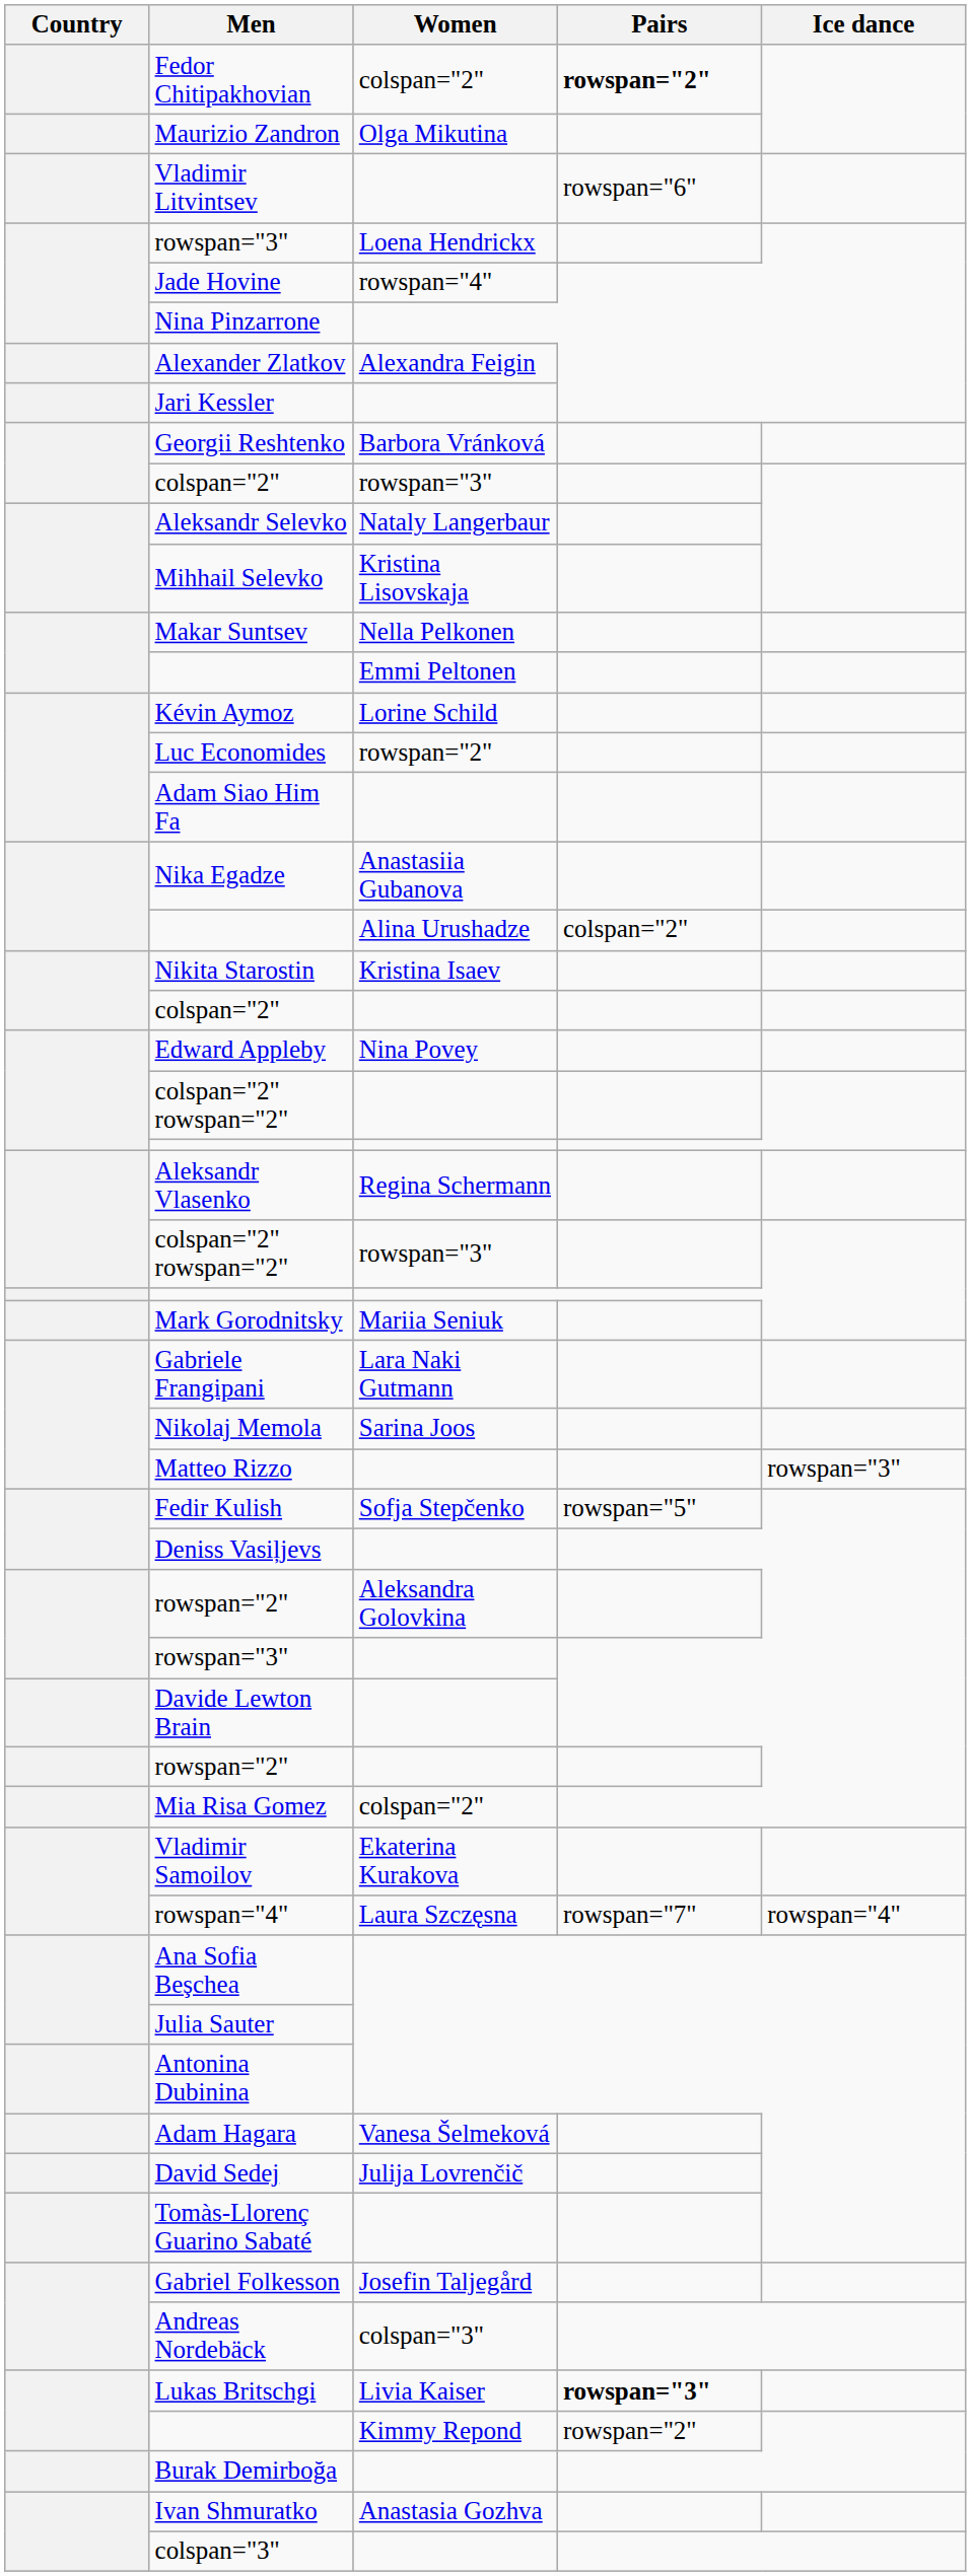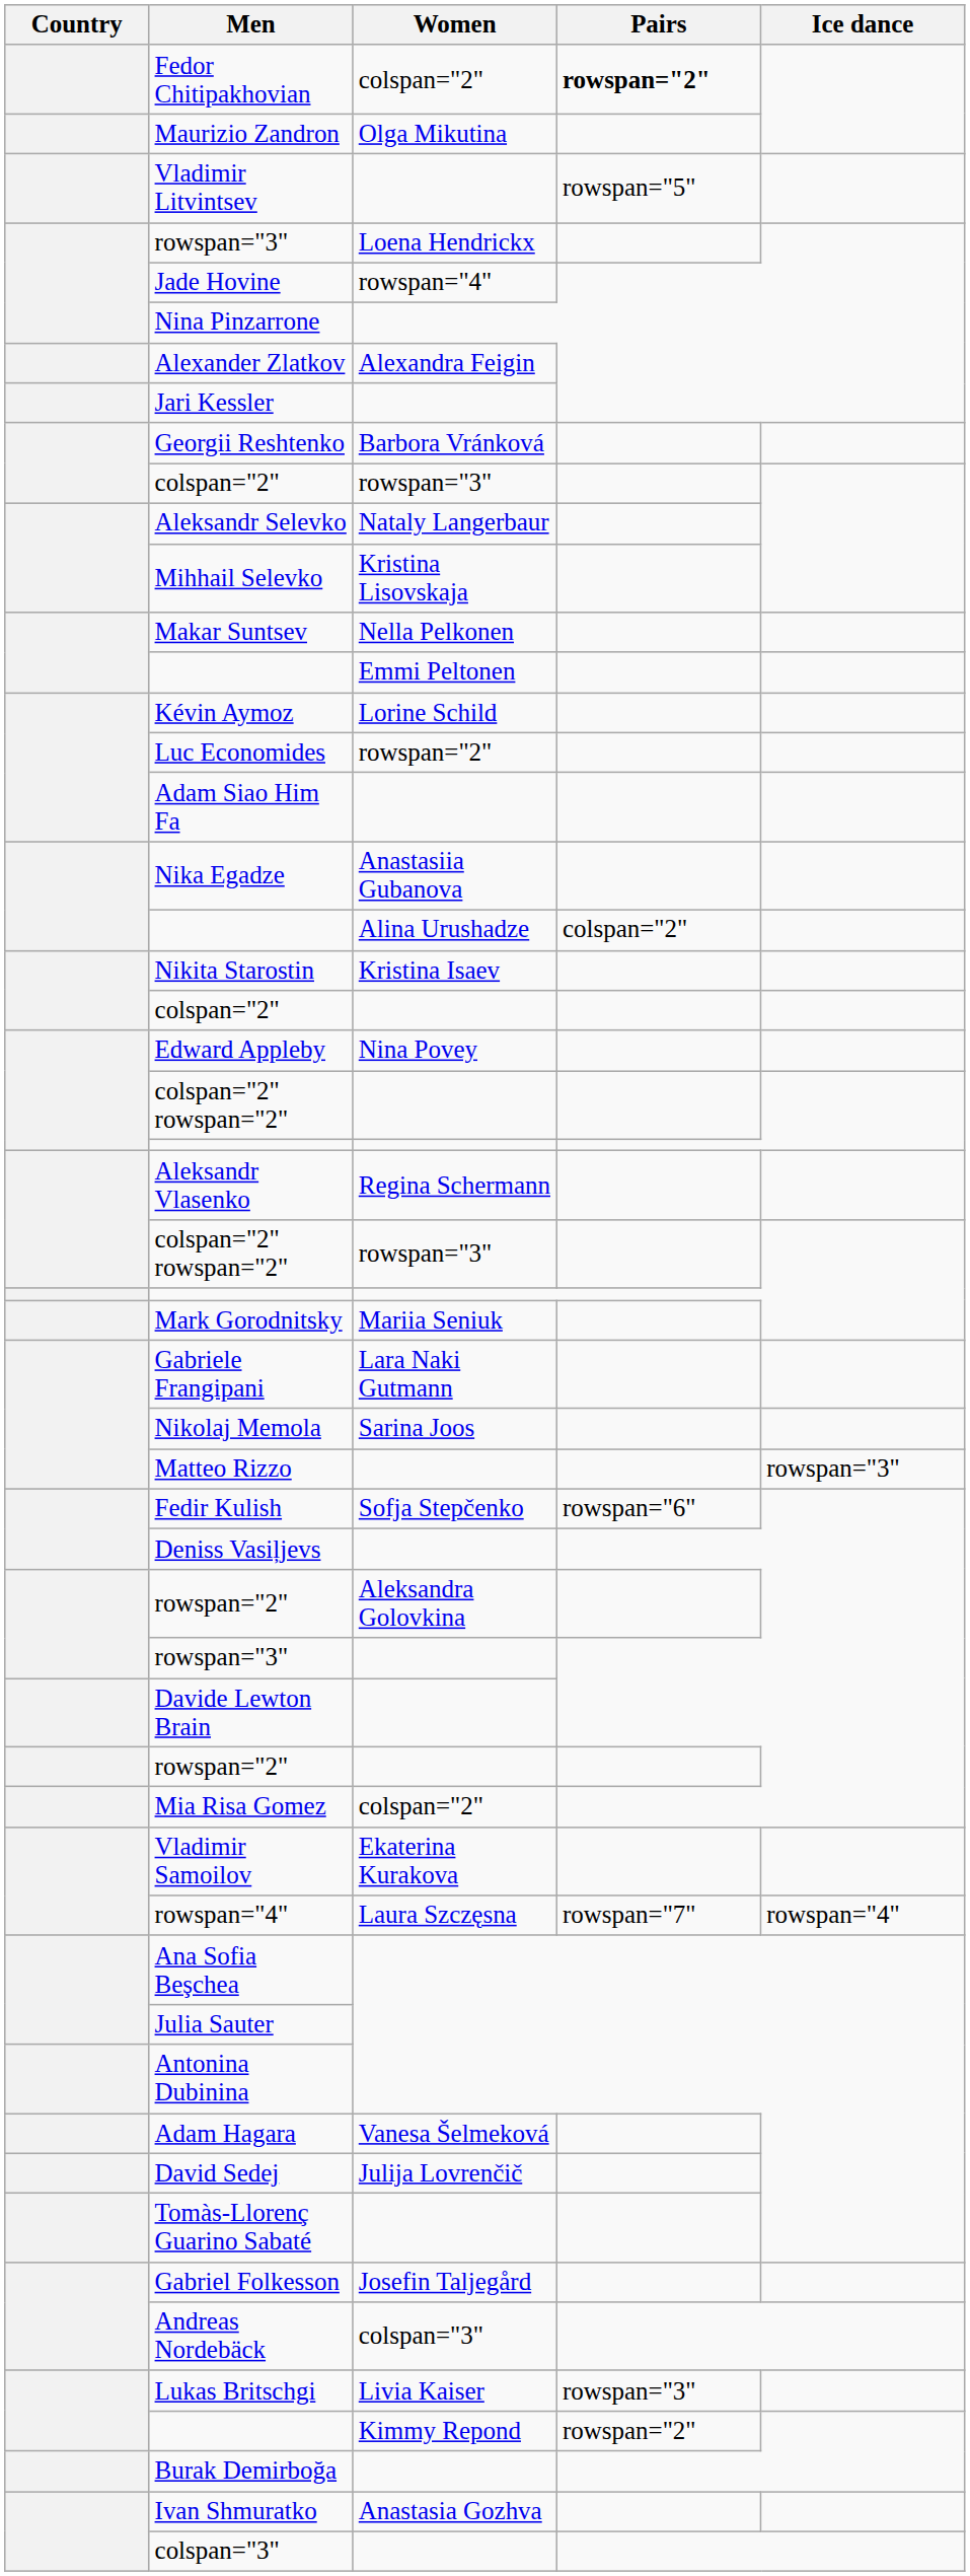Vladimir Litvintsev | Pairs: rowspan="6" -> rowspan="5"
Fedir Kulish | Pairs: rowspan="5" -> rowspan="6"
Lukas Britschgi | Pairs: bold -> normal
